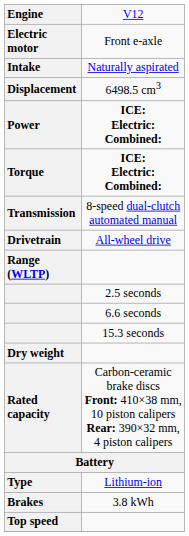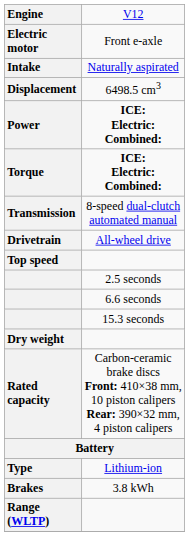row 9 | column 1: Range (WLTP) -> Top speed
row 18 | column 1: Top speed -> Range (WLTP)
